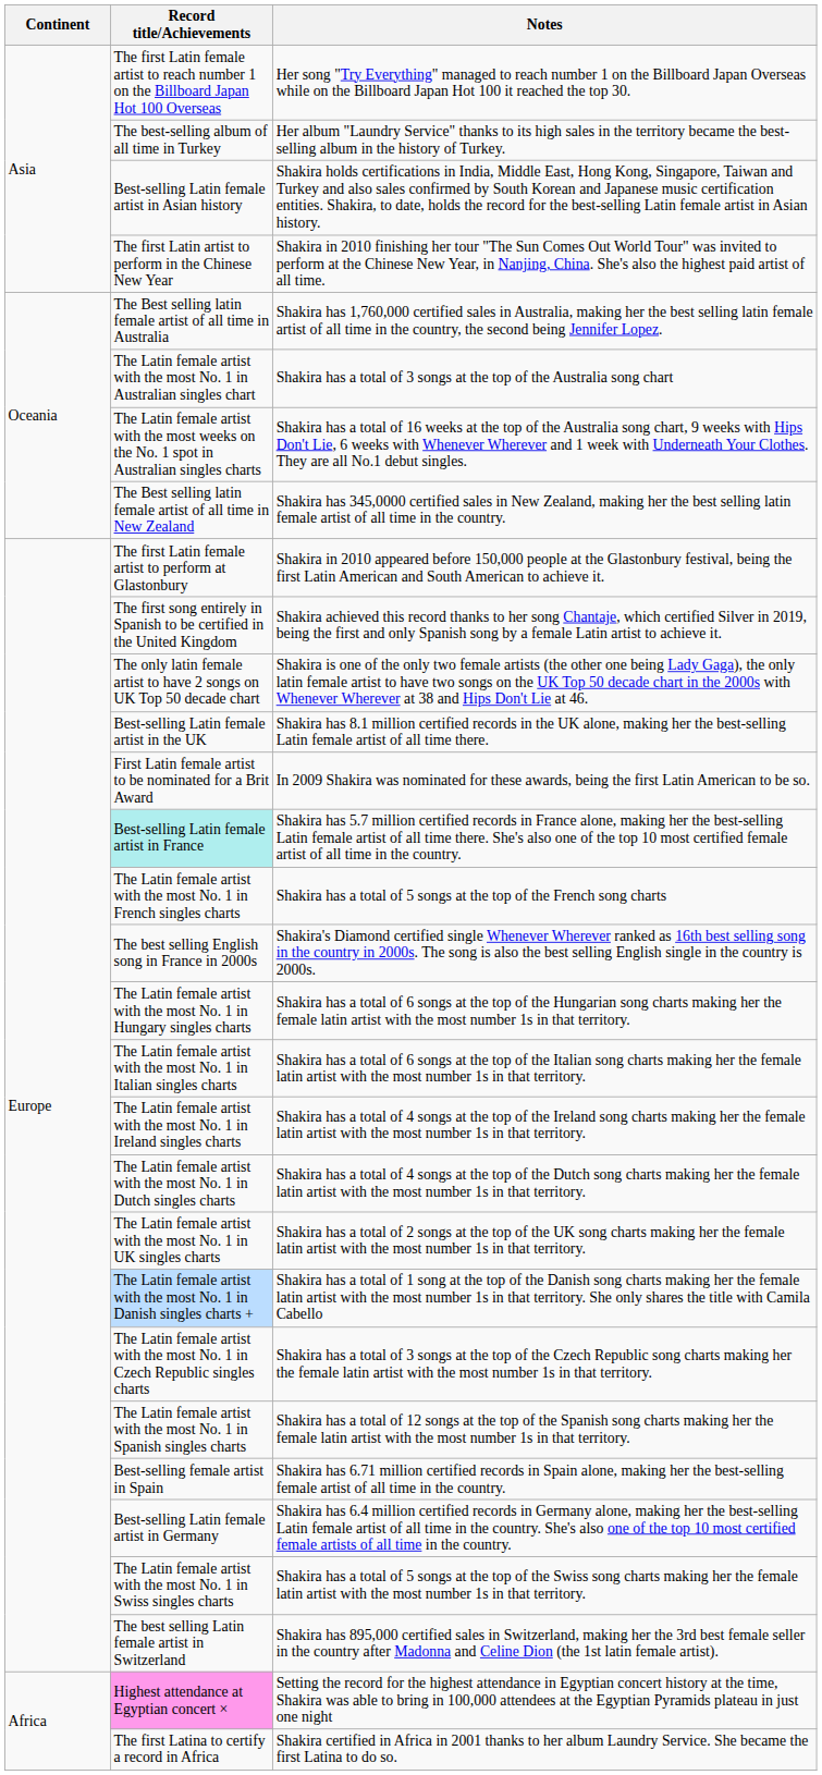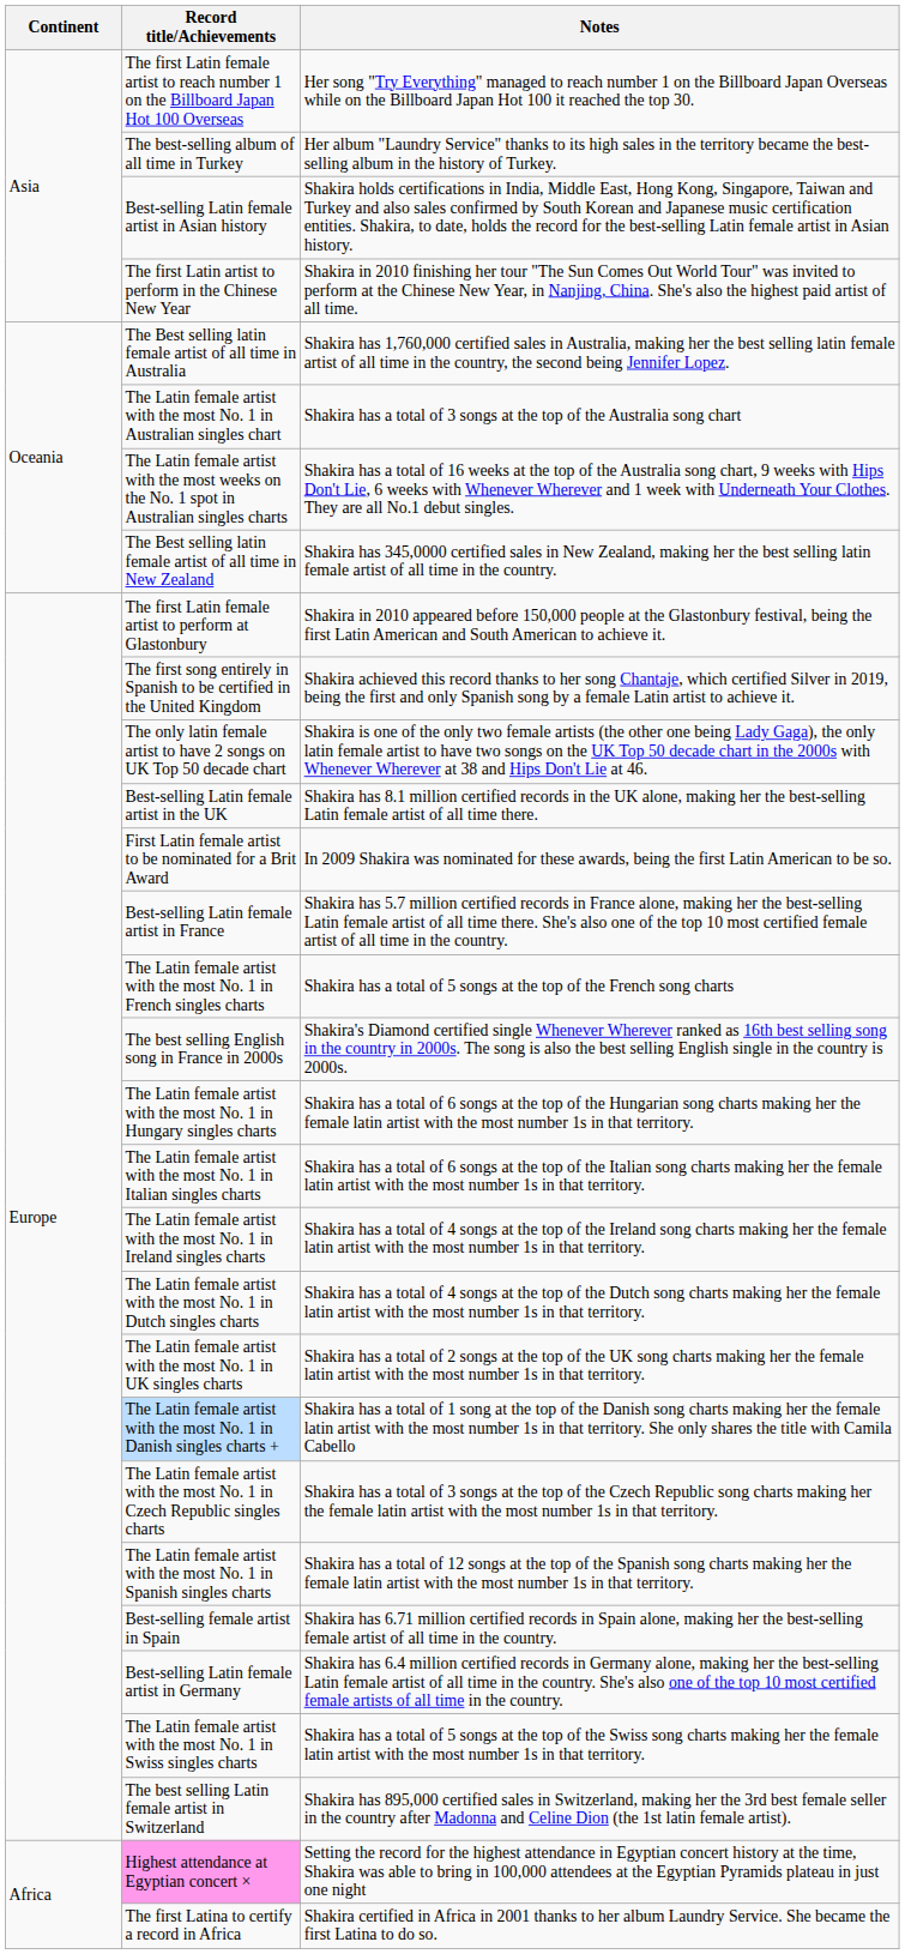Best-selling Latin female artist in France | Record title/Achievements: paleturquoise background -> no background
